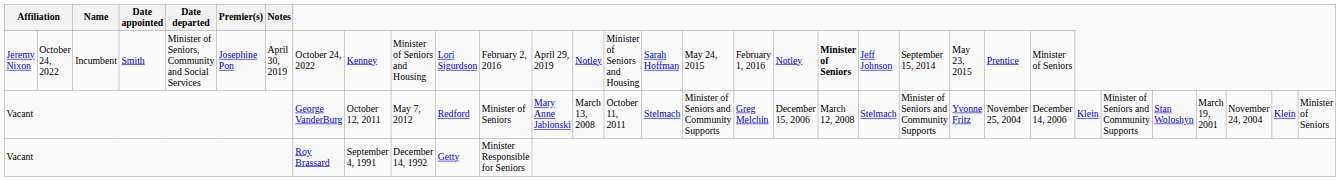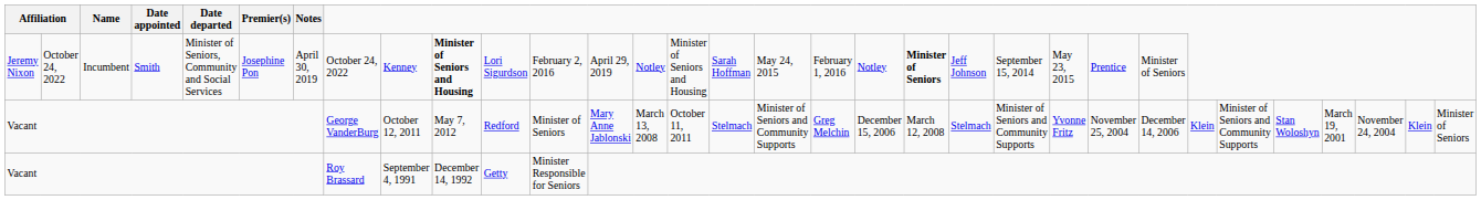Jeremy Nixon | column 10: normal -> bold
